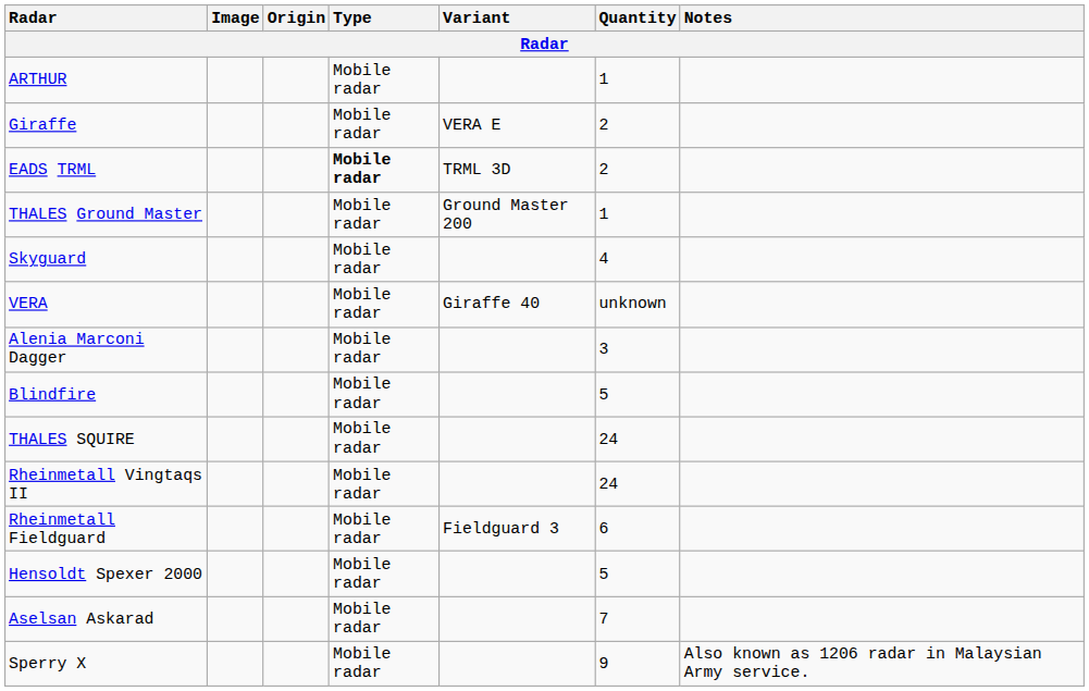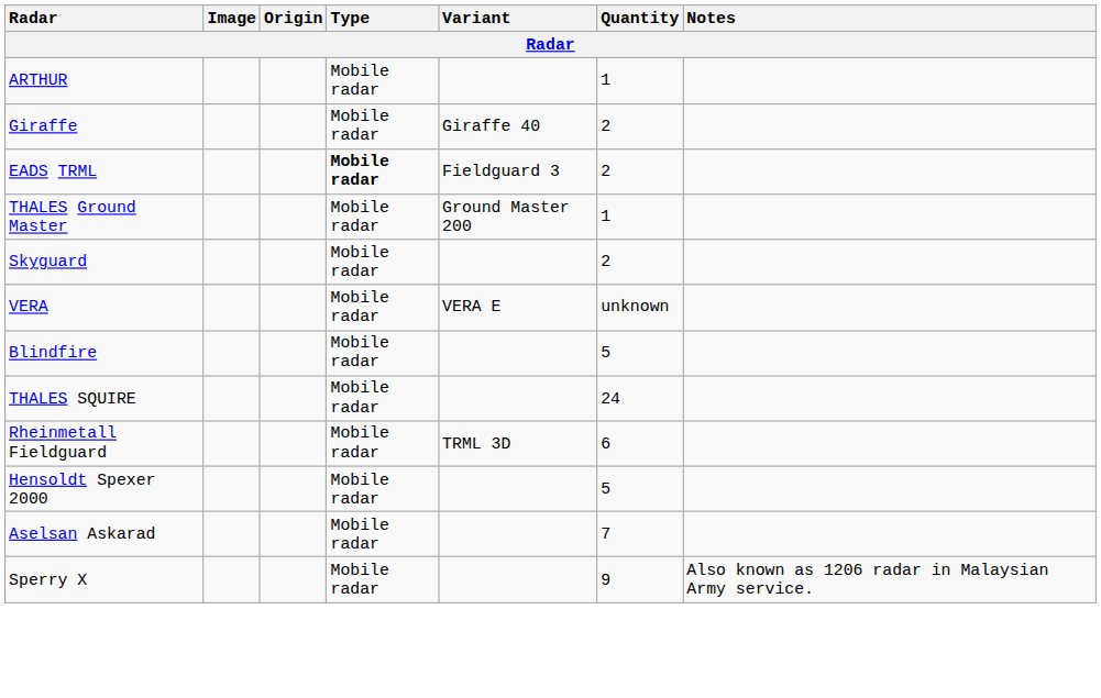Giraffe | Variant: VERA E -> Giraffe 40
EADS TRML | Variant: TRML 3D -> Fieldguard 3
Skyguard | Quantity: 4 -> 2
VERA | Variant: Giraffe 40 -> VERA E
- row: Alenia Marconi Dagger | Mobile radar | 3
- row: Rheinmetall Vingtaqs II | Mobile radar | 24
Rheinmetall Fieldguard | Variant: Fieldguard 3 -> TRML 3D
